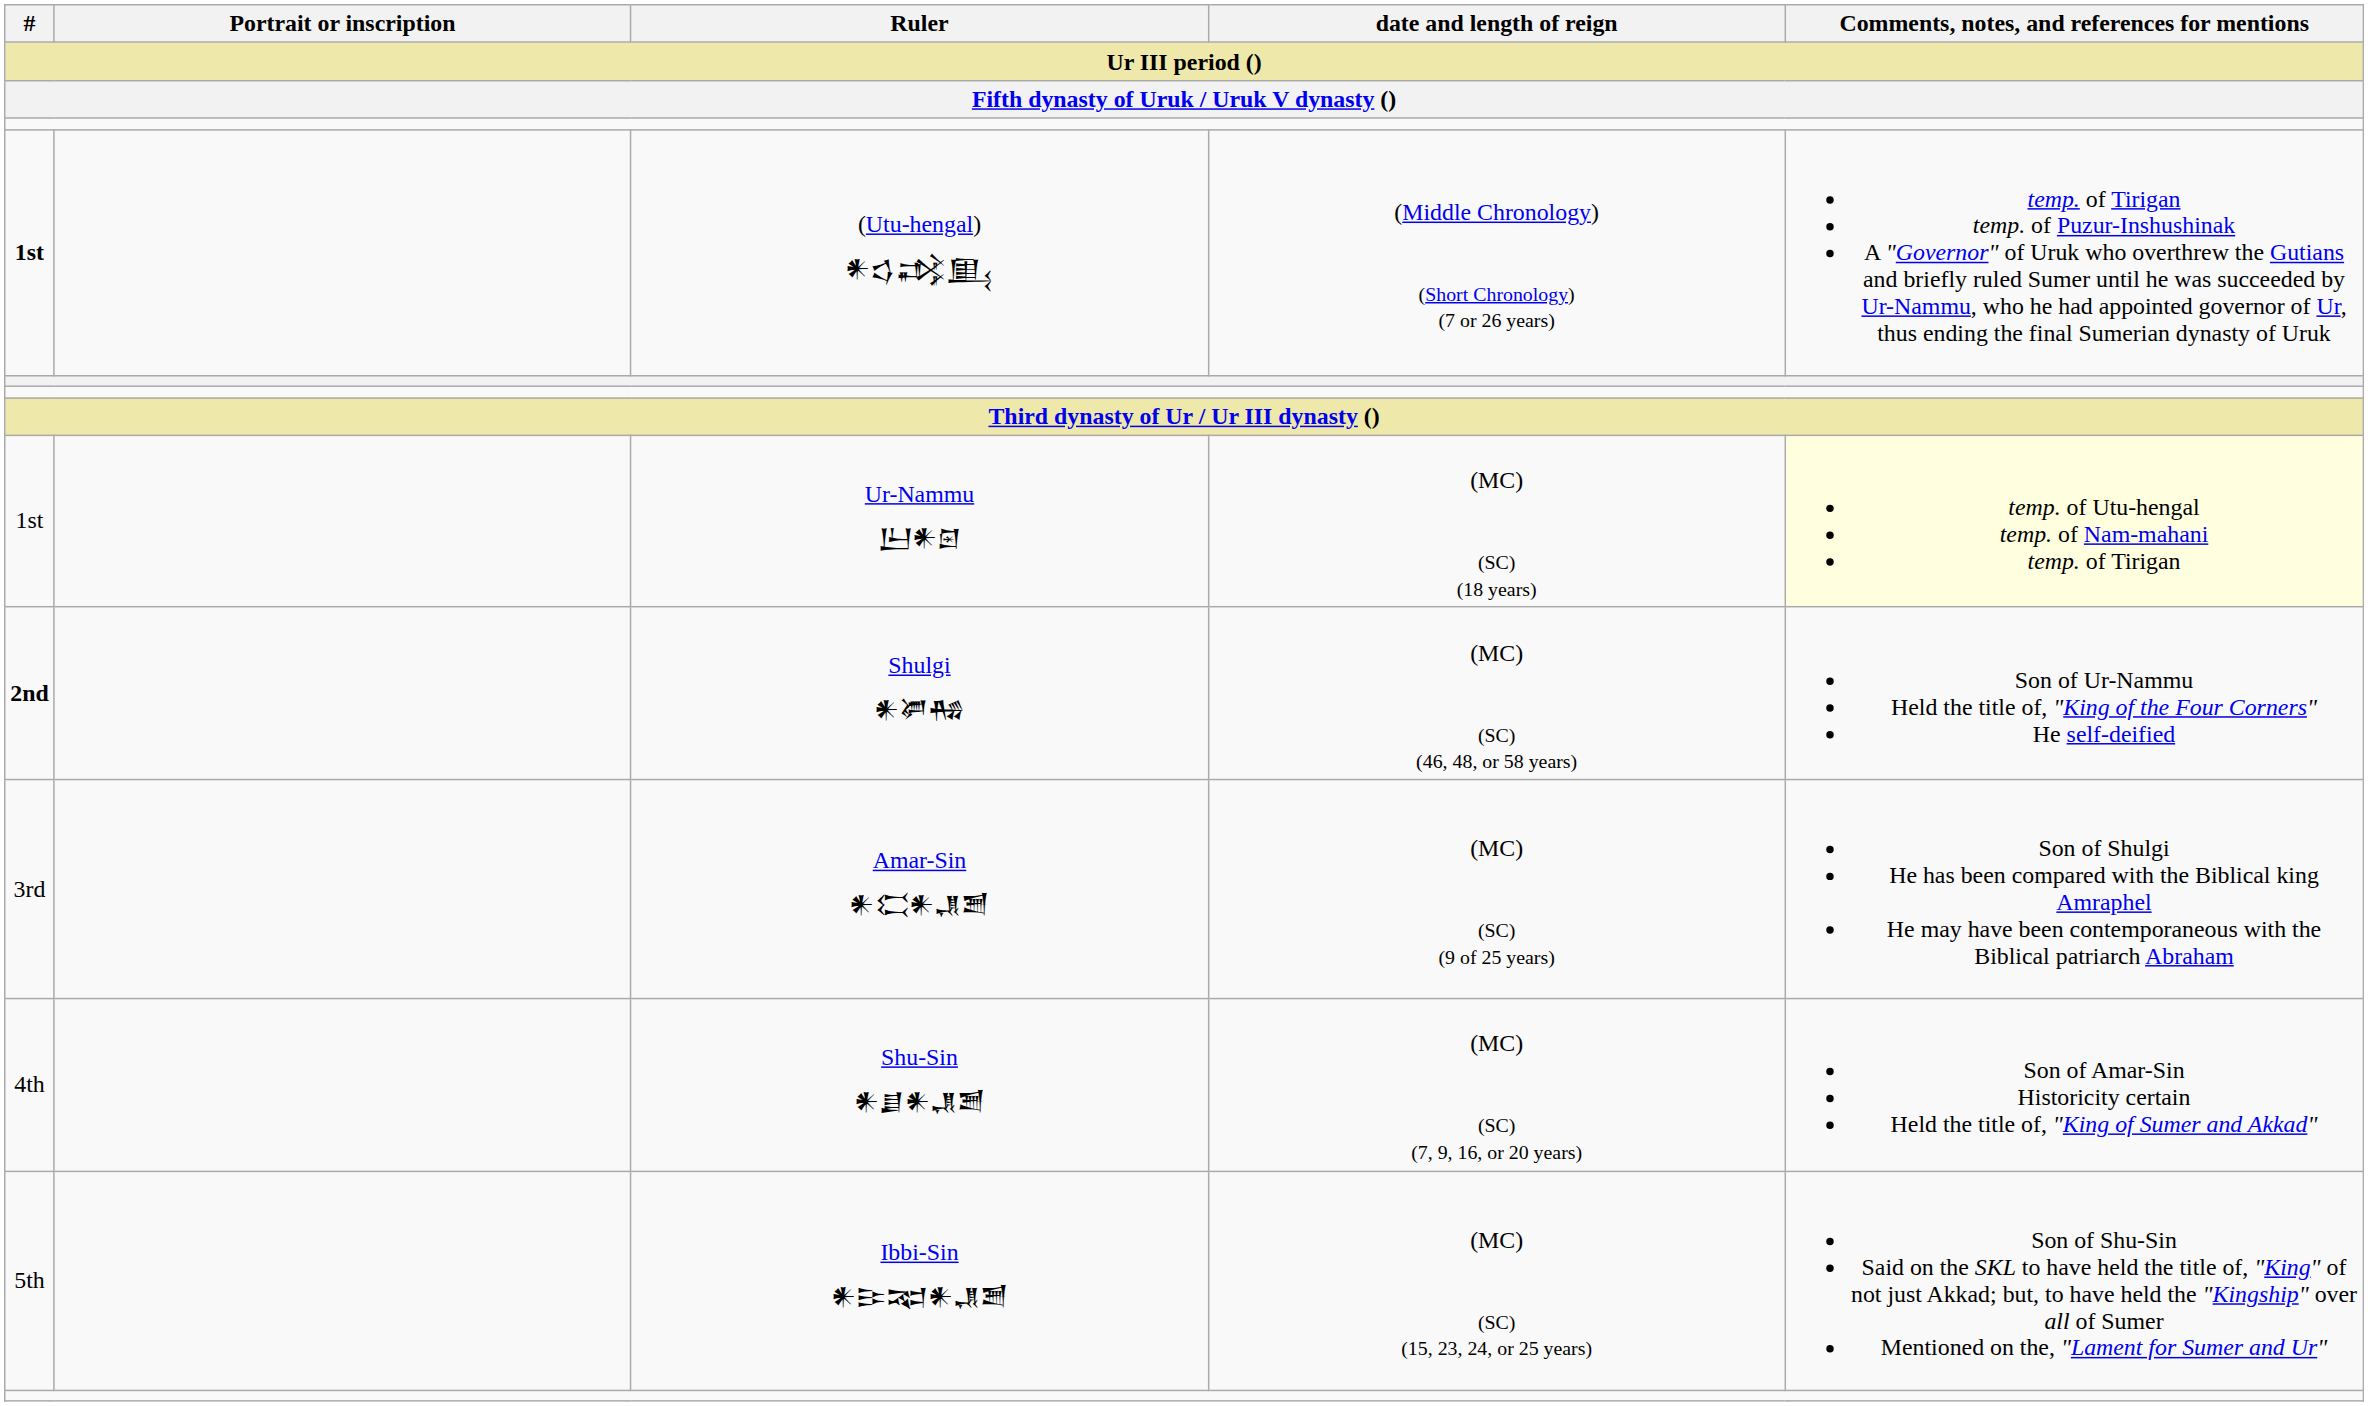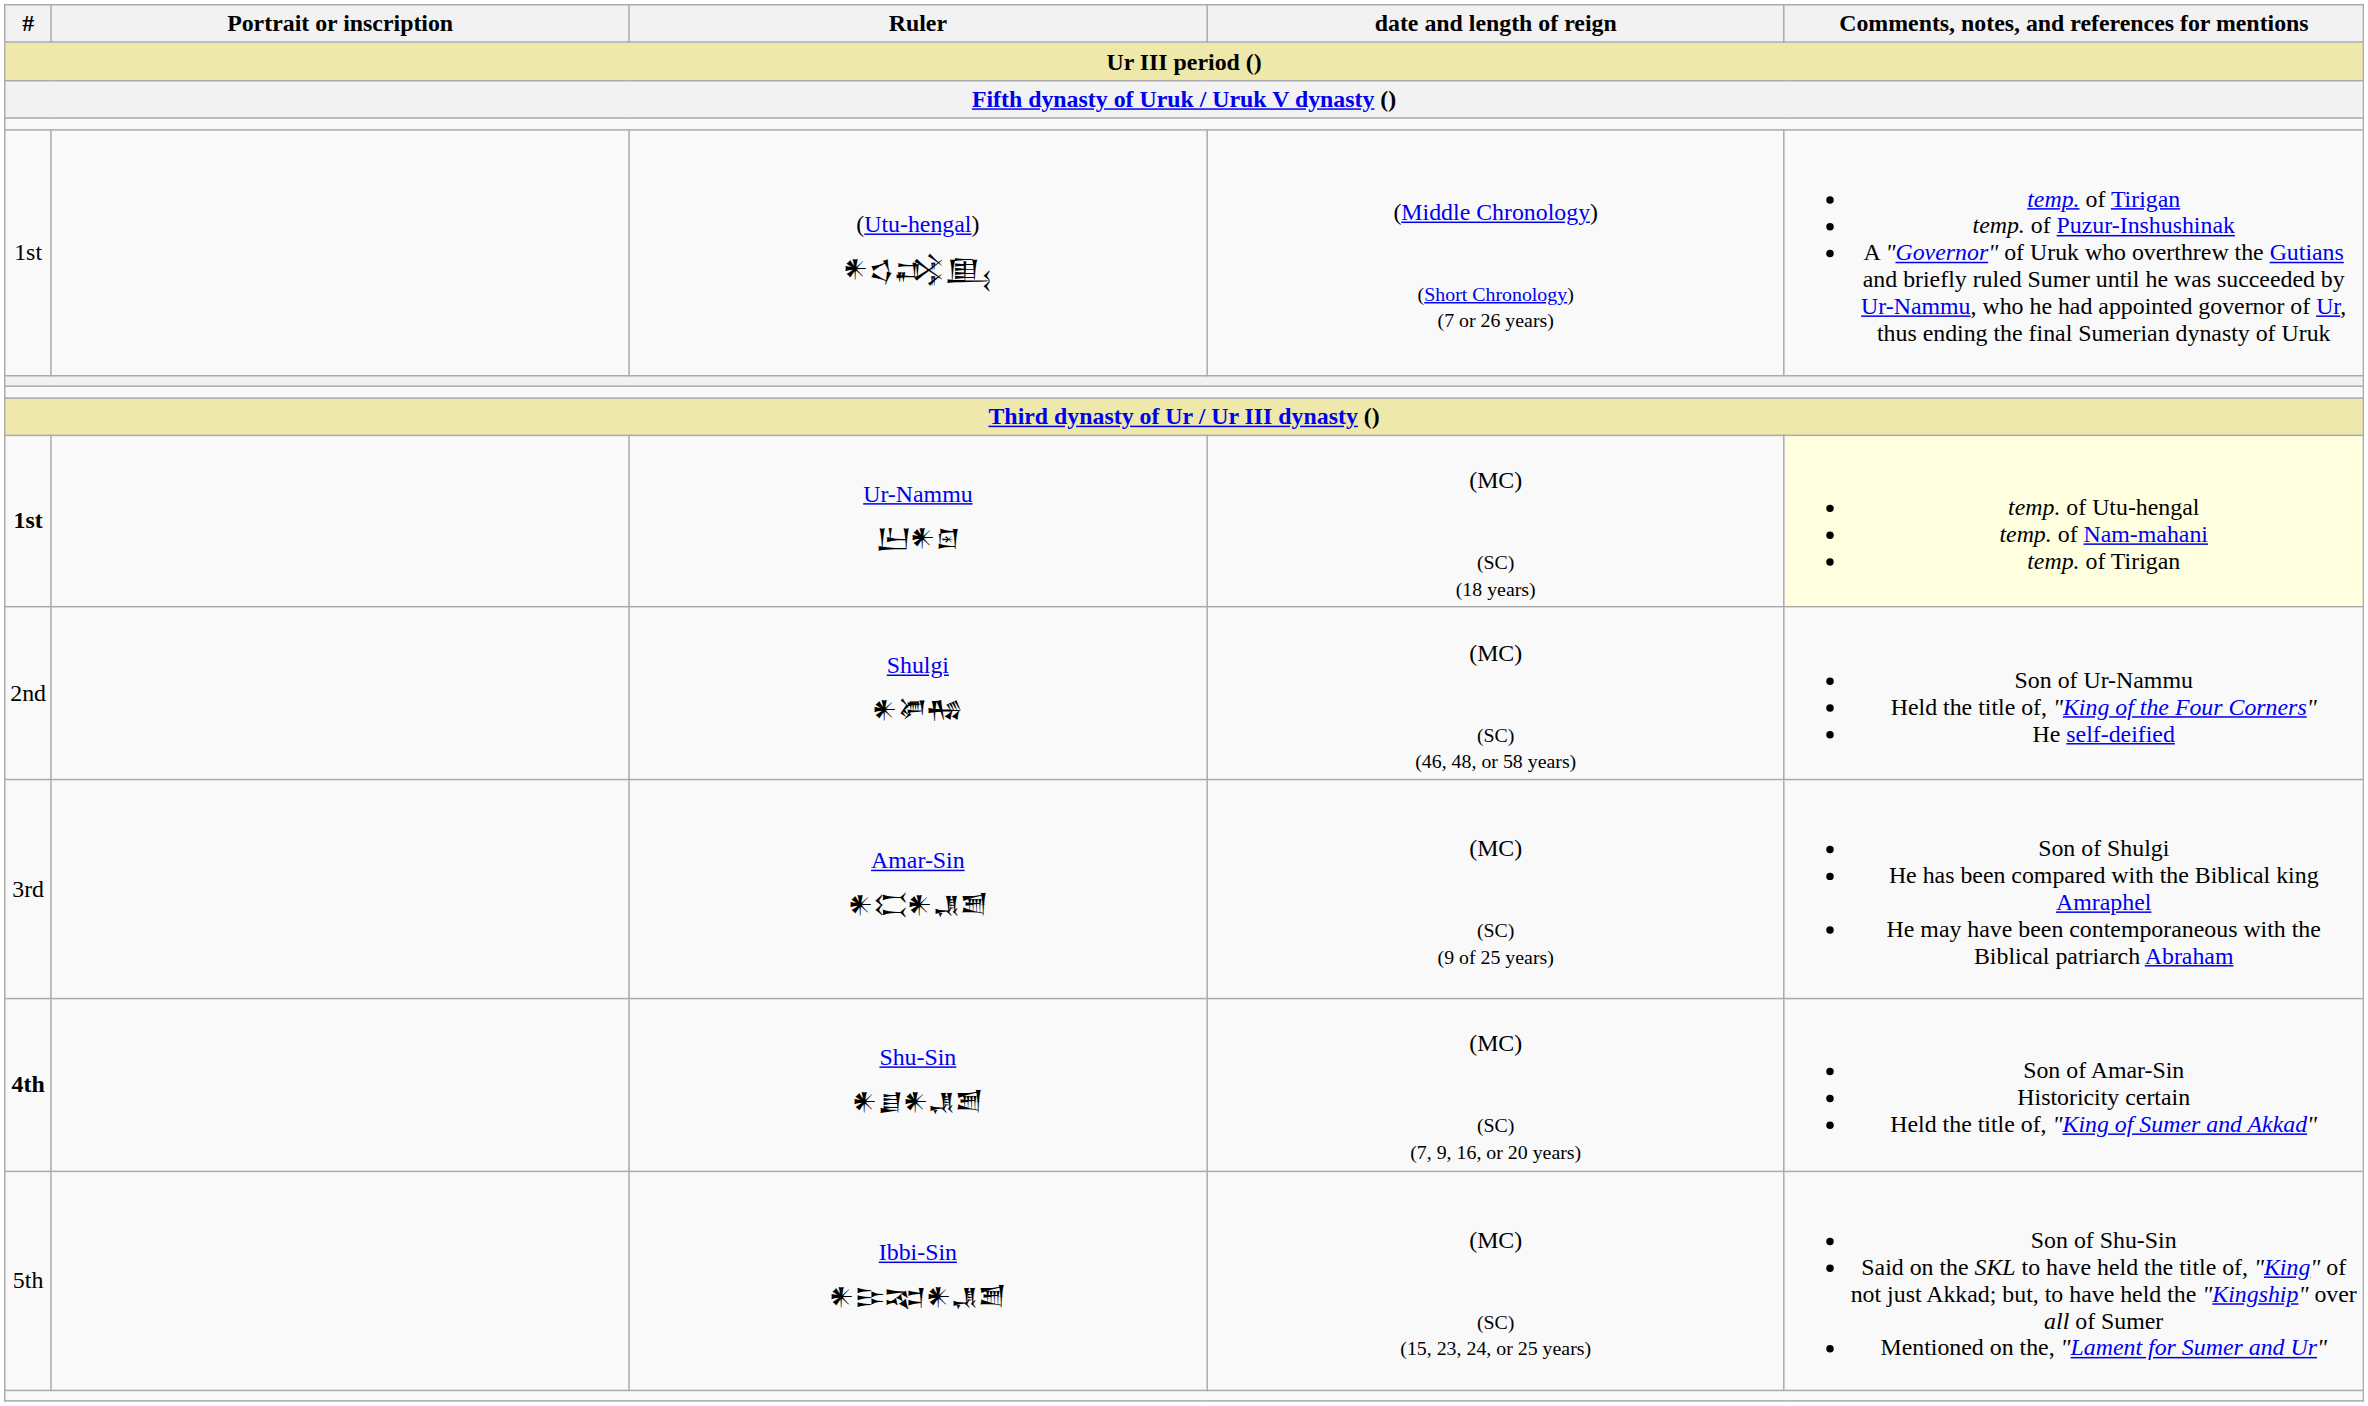(Utu-hengal) 𒀭𒌓𒃶𒅅 | #: bold -> normal
Ur-Nammu 𒌨𒀭𒇉 | #: normal -> bold
Shulgi 𒀭𒂄𒄀 | #: bold -> normal
Shu-Sin 𒀭𒋗𒀭𒂗𒍪 | #: normal -> bold
